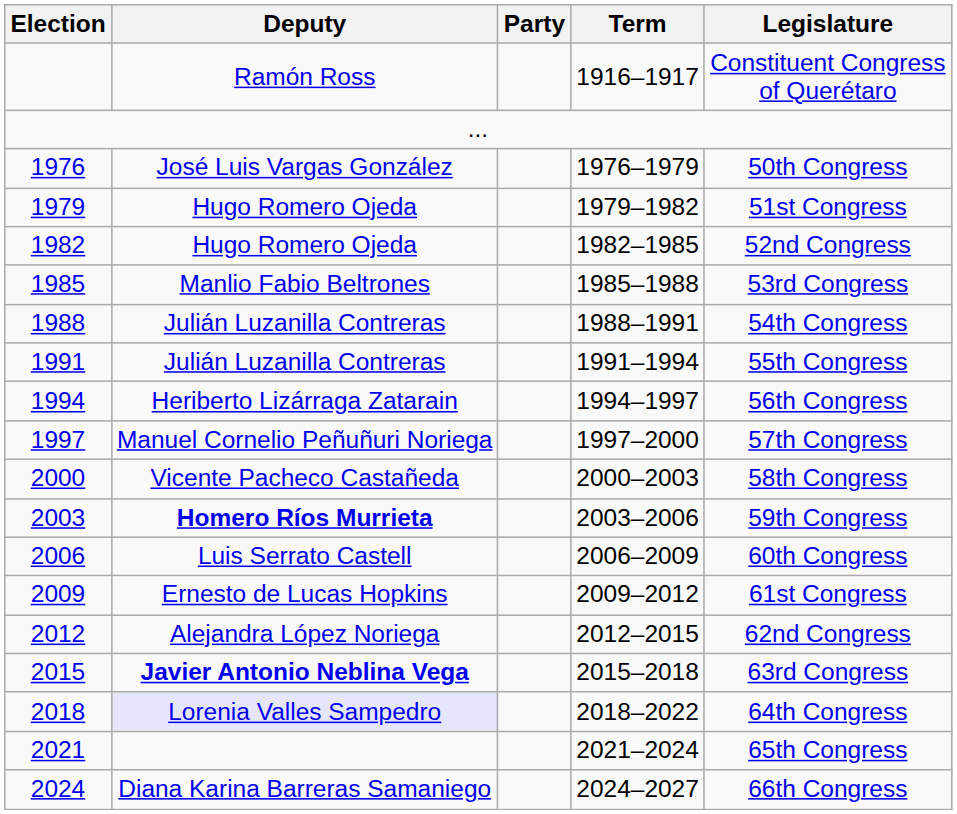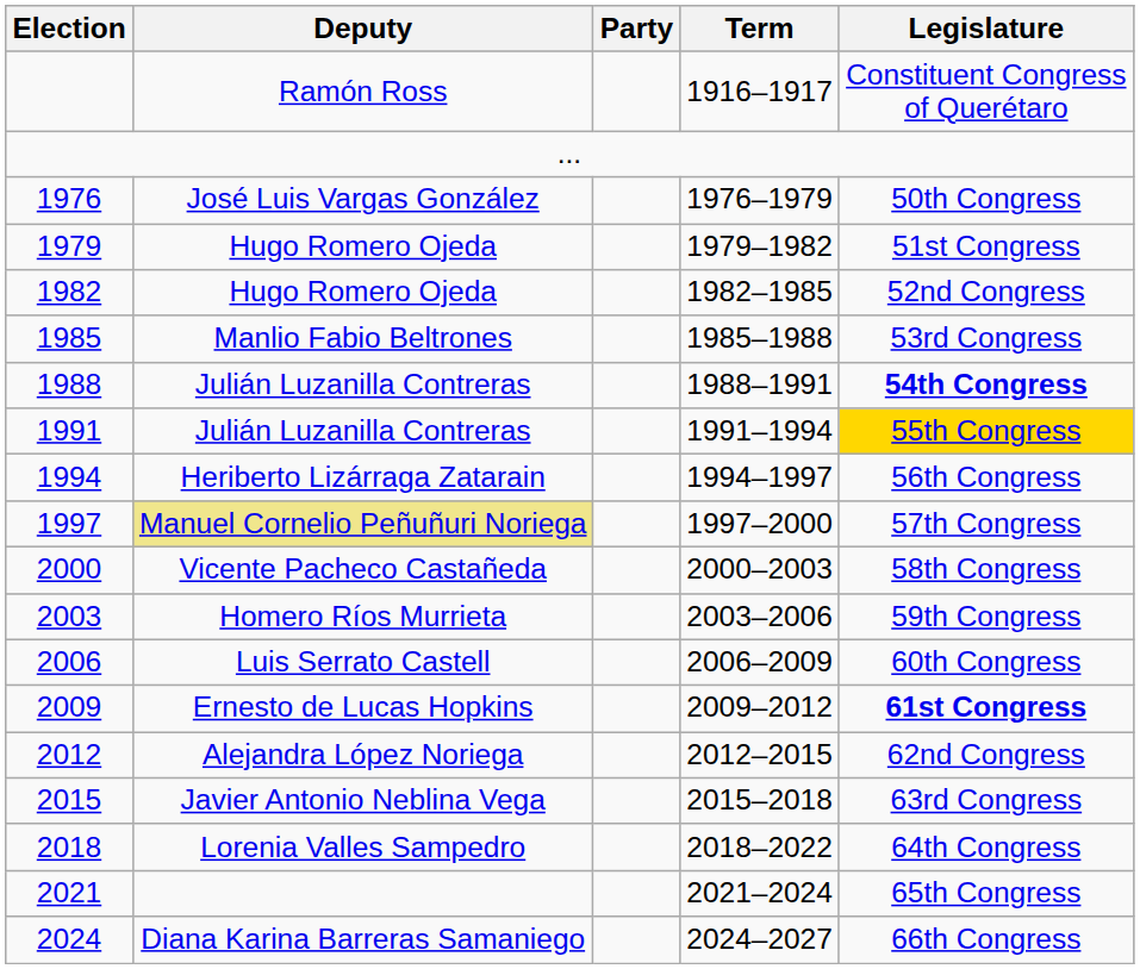1988 | Legislature: normal -> bold
1991 | Legislature: no background -> gold background
1997 | Deputy: no background -> khaki background
2003 | Deputy: bold -> normal
2009 | Legislature: normal -> bold
2015 | Deputy: bold -> normal
2018 | Deputy: lavender background -> no background
